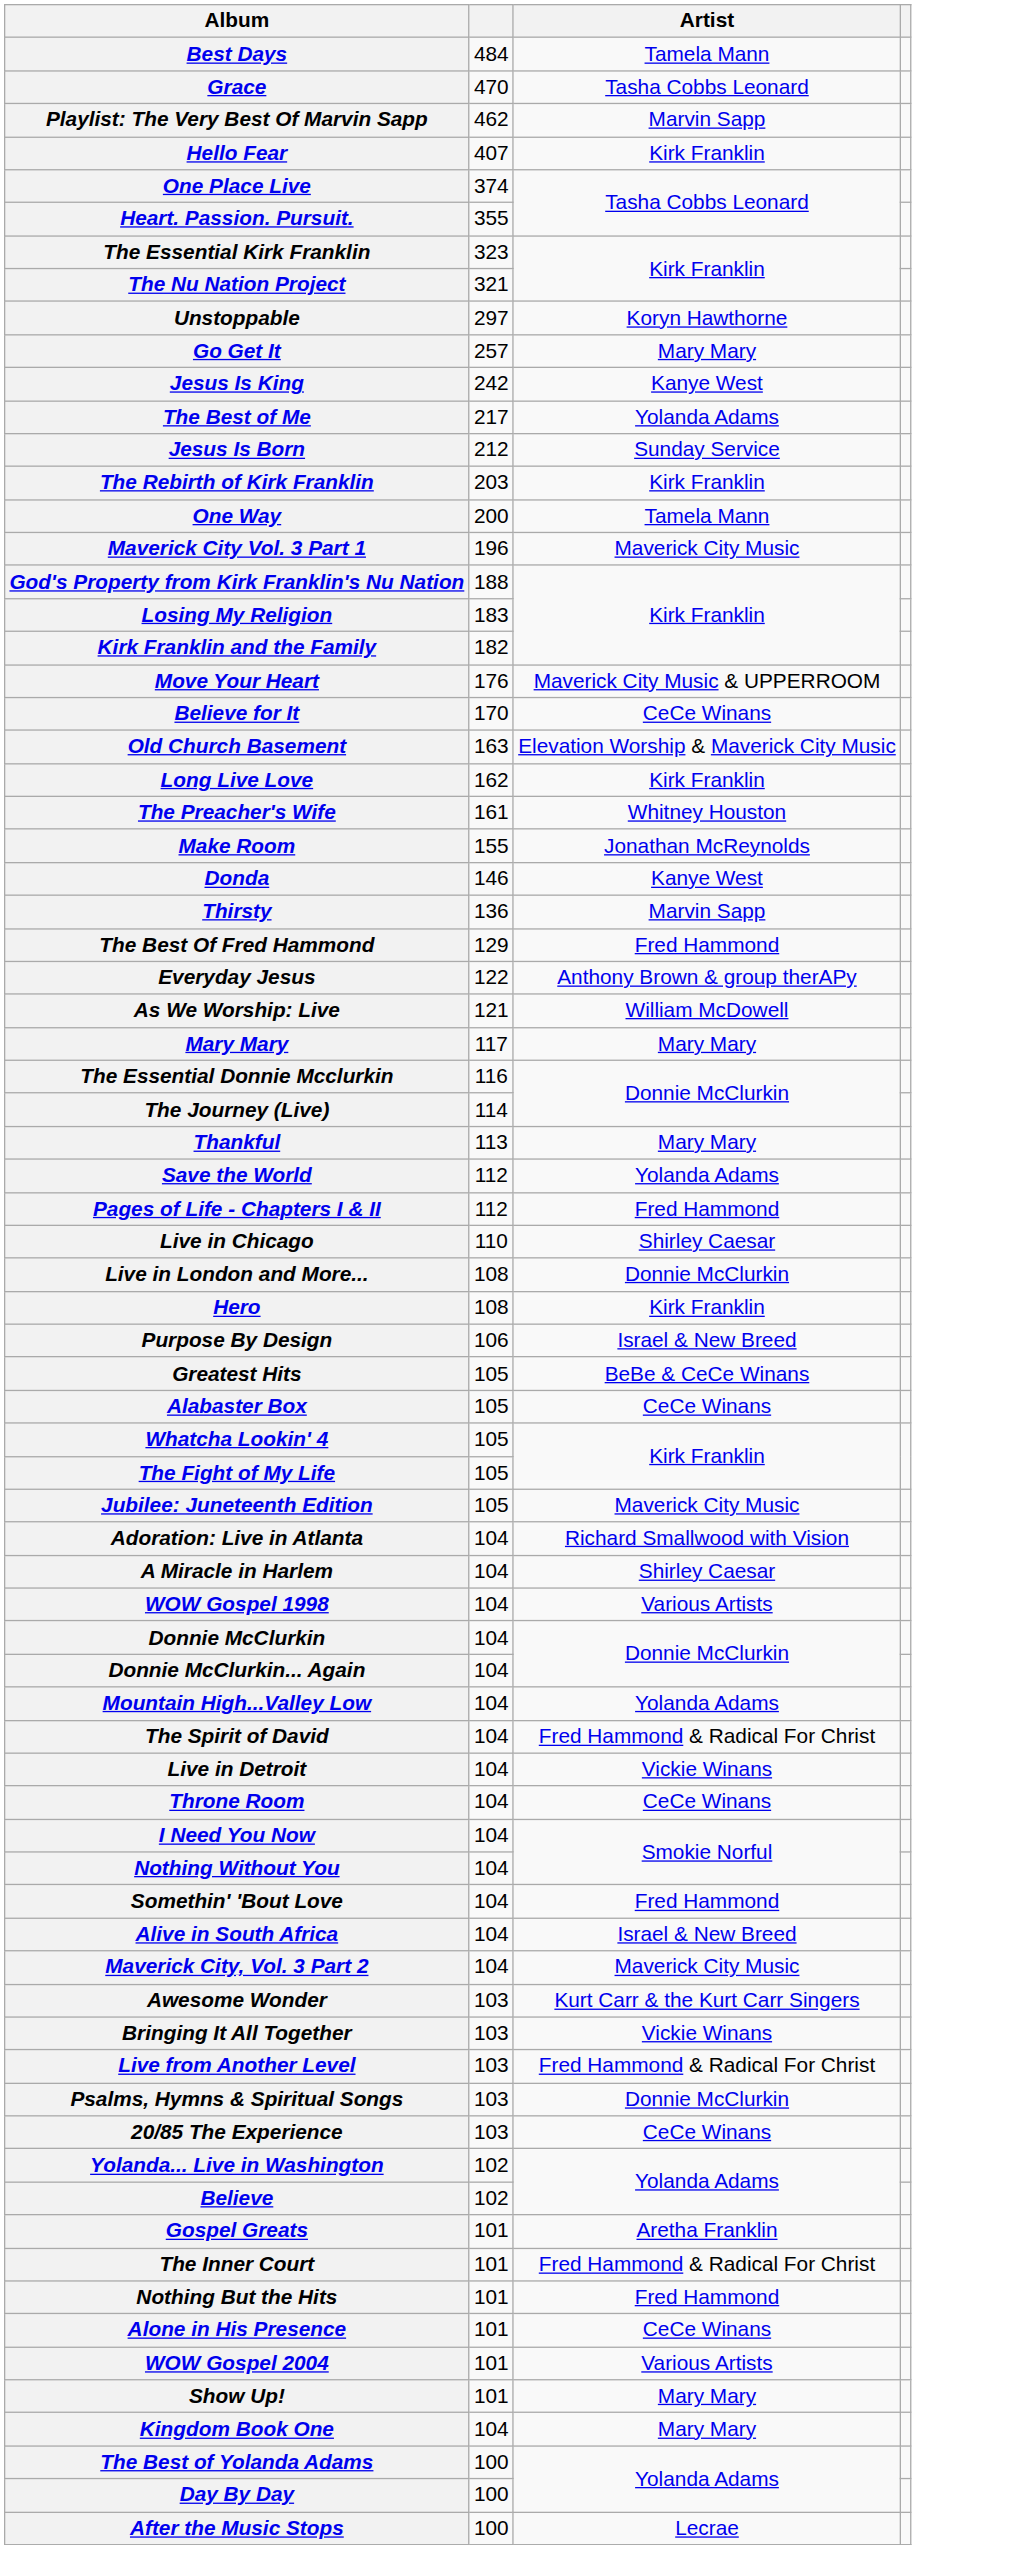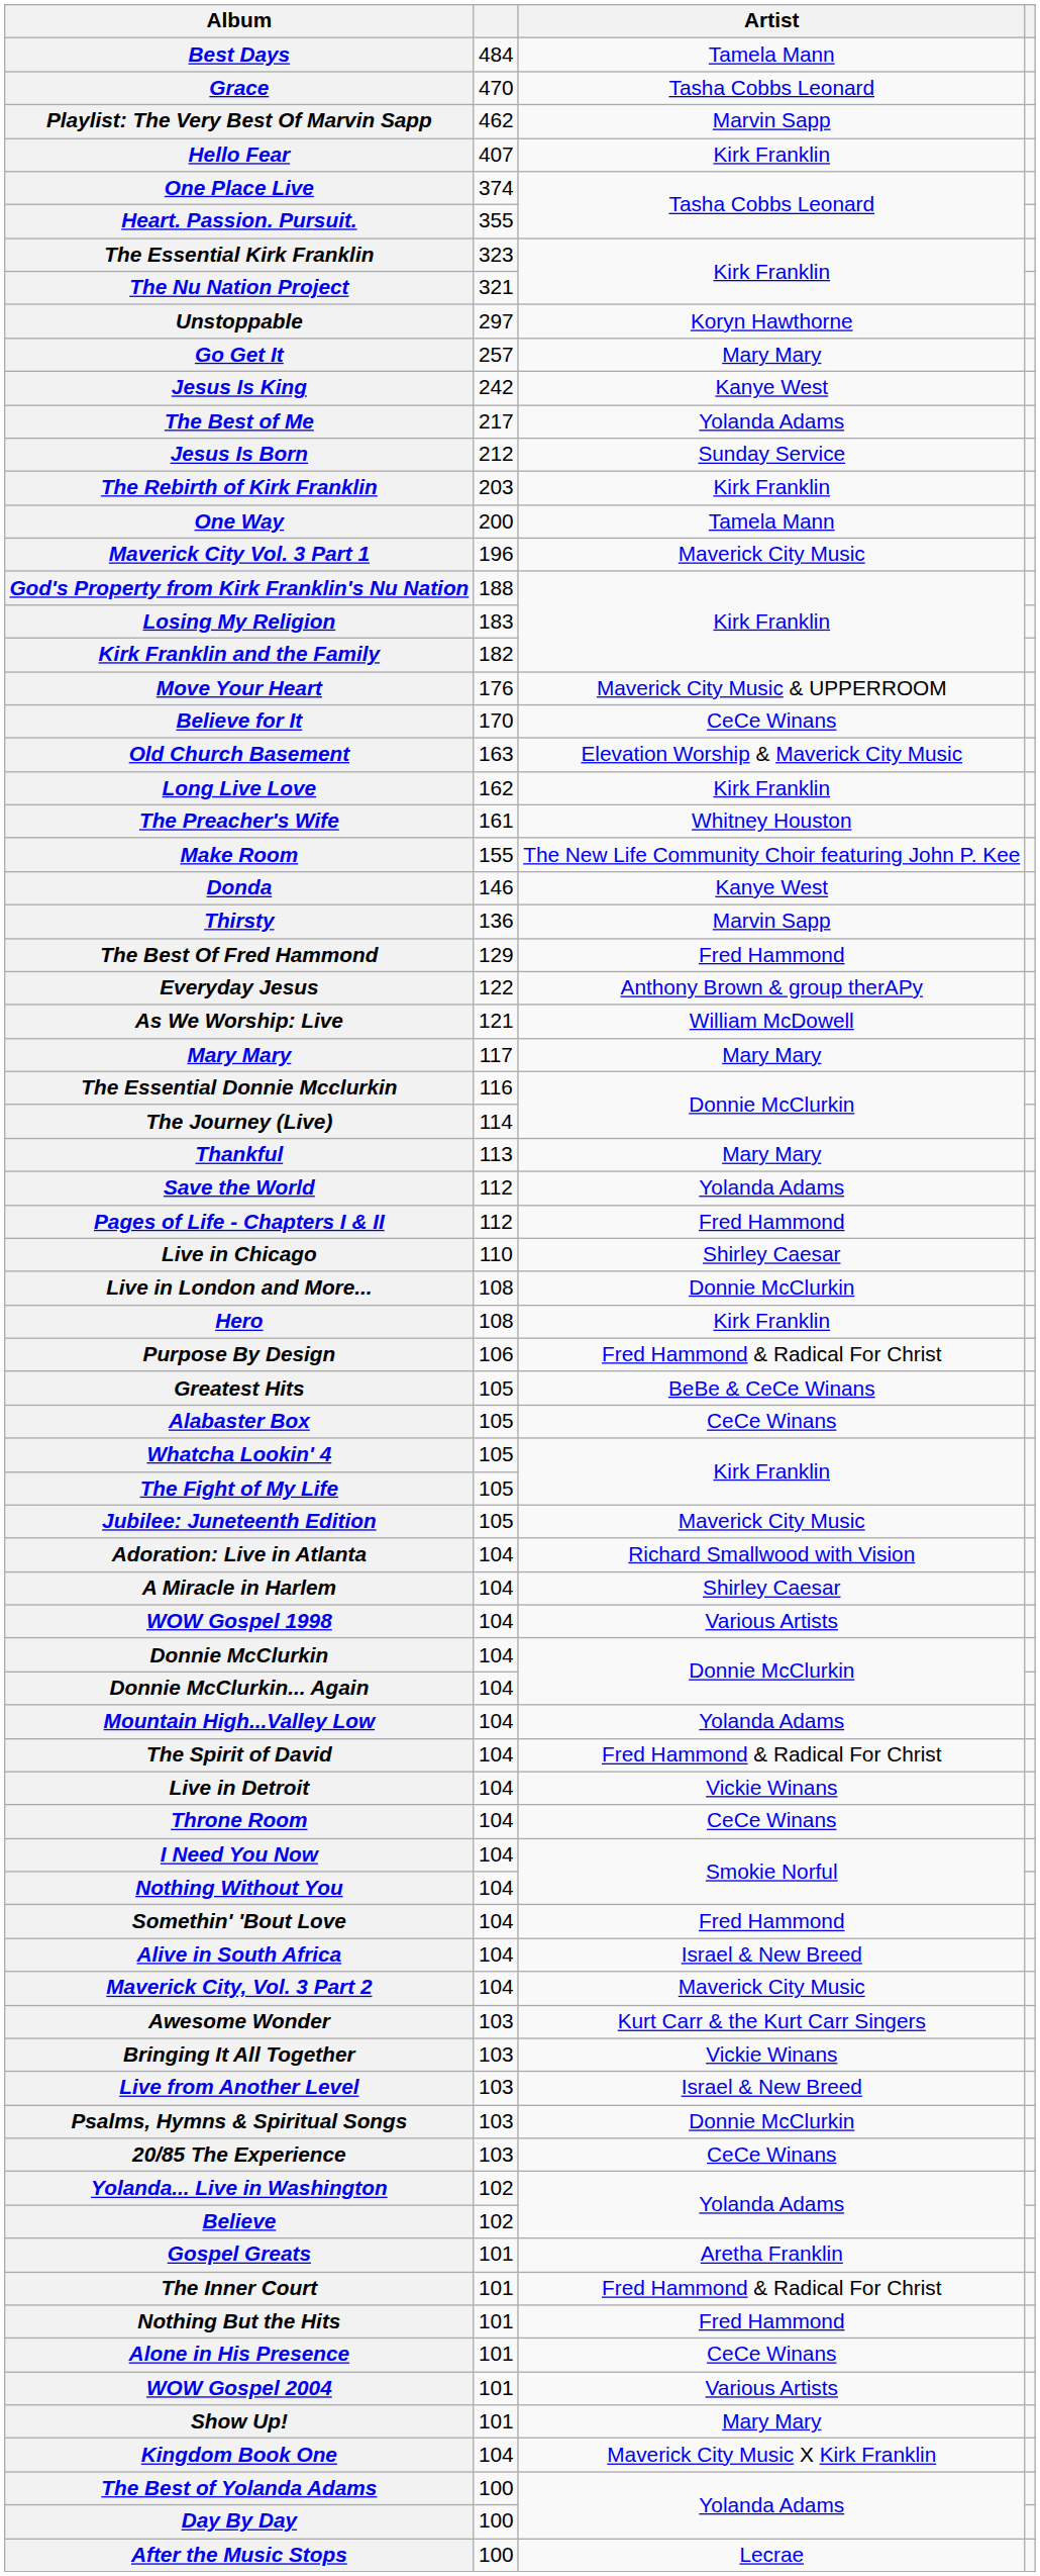Make Room | Artist: Jonathan McReynolds -> The New Life Community Choir featuring John P. Kee
Purpose By Design | Artist: Israel & New Breed -> Fred Hammond & Radical For Christ
Live from Another Level | Artist: Fred Hammond & Radical For Christ -> Israel & New Breed
Kingdom Book One | Artist: Mary Mary -> Maverick City Music X Kirk Franklin
